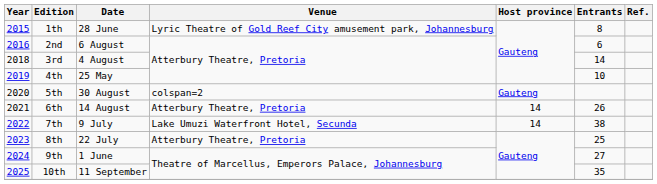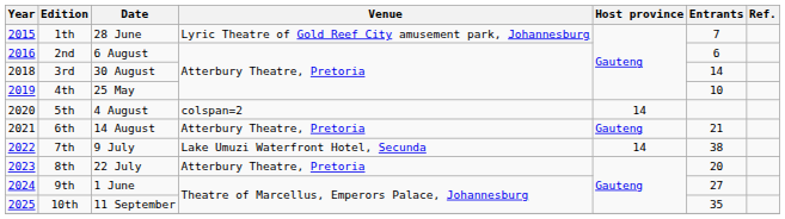1th | Entrants: 8 -> 7
3rd | Date: 4 August -> 30 August
5th | Date: 30 August -> 4 August
5th | Host province: Gauteng -> 14
6th | Host province: 14 -> Gauteng
6th | Entrants: 26 -> 21
8th | Entrants: 25 -> 20
